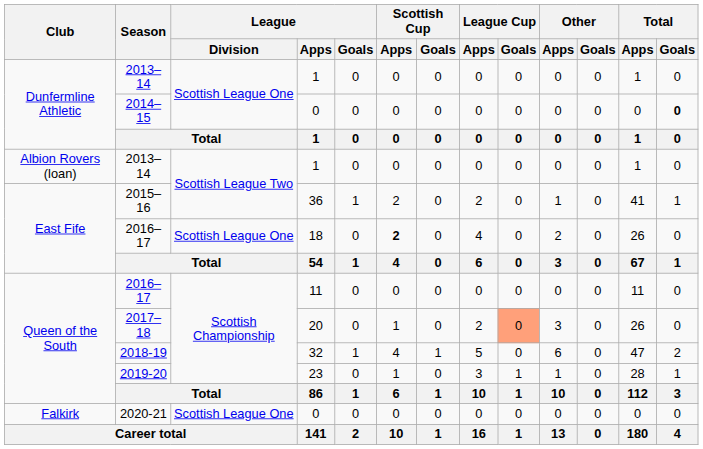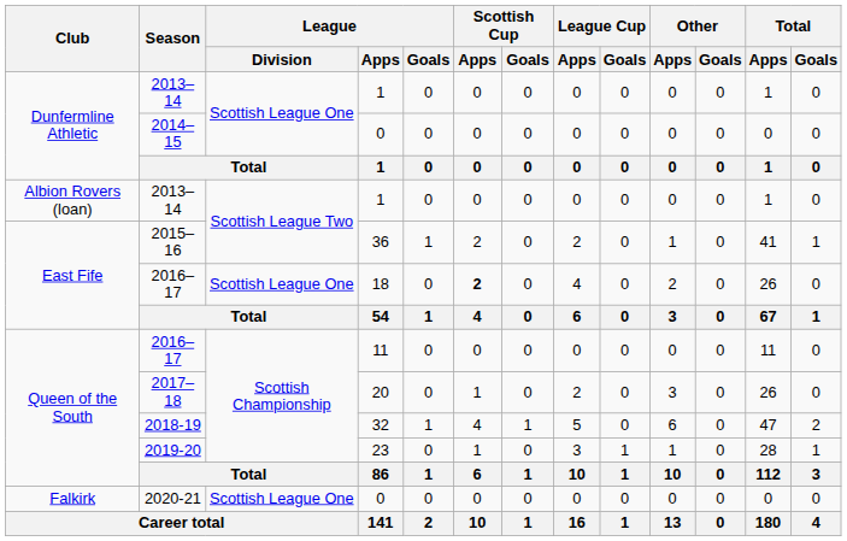2014–15 | Total / Goals: bold -> normal
2017–18 | League Cup / Goals: lightsalmon background -> no background
